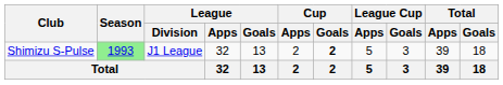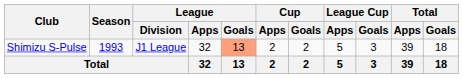Shimizu S-Pulse | Season: lightgreen background -> no background
Shimizu S-Pulse | League / Goals: no background -> lightsalmon background
Shimizu S-Pulse | Cup / Goals: bold -> normal
